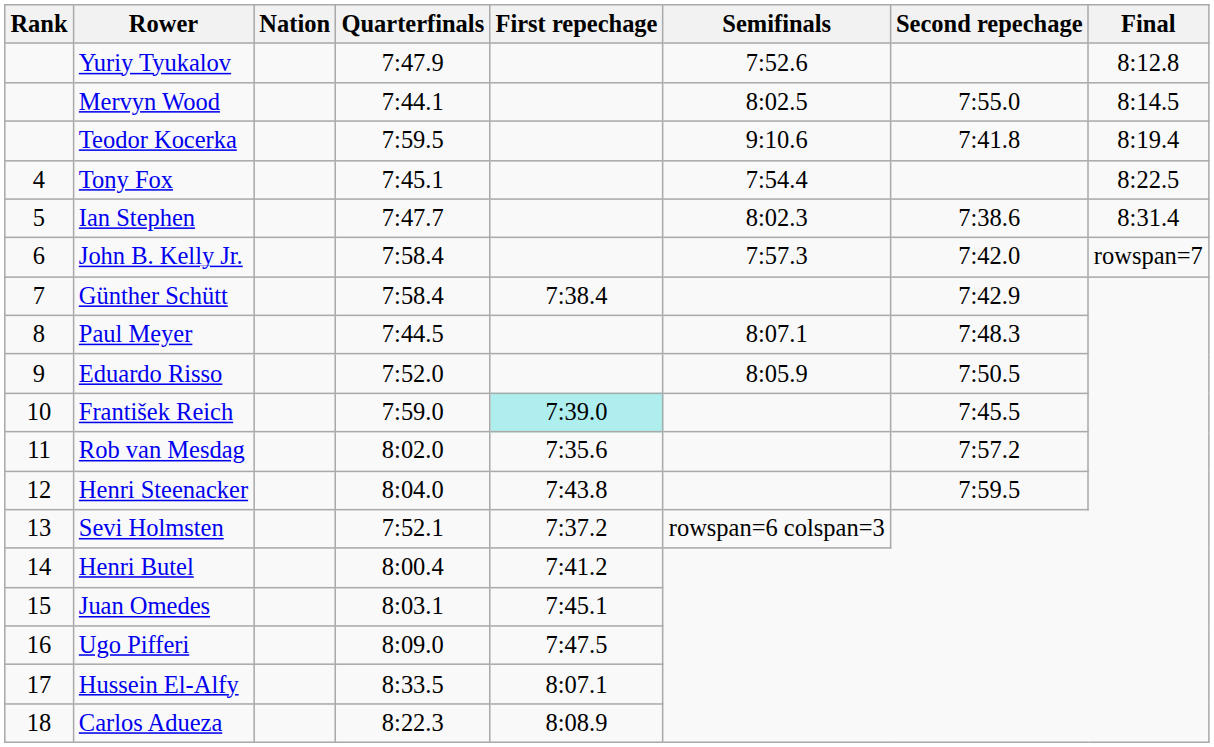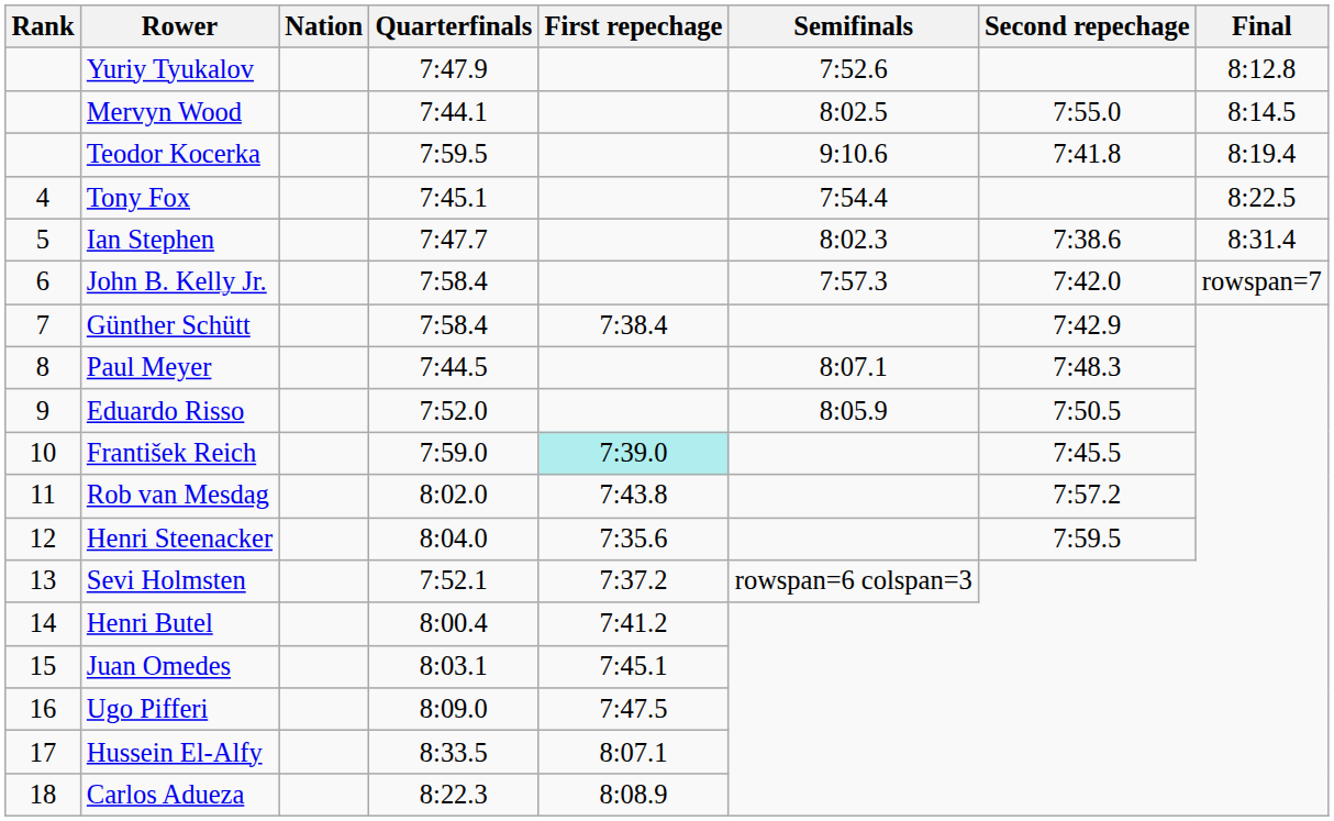Rob van Mesdag | First repechage: 7:35.6 -> 7:43.8
Henri Steenacker | First repechage: 7:43.8 -> 7:35.6
